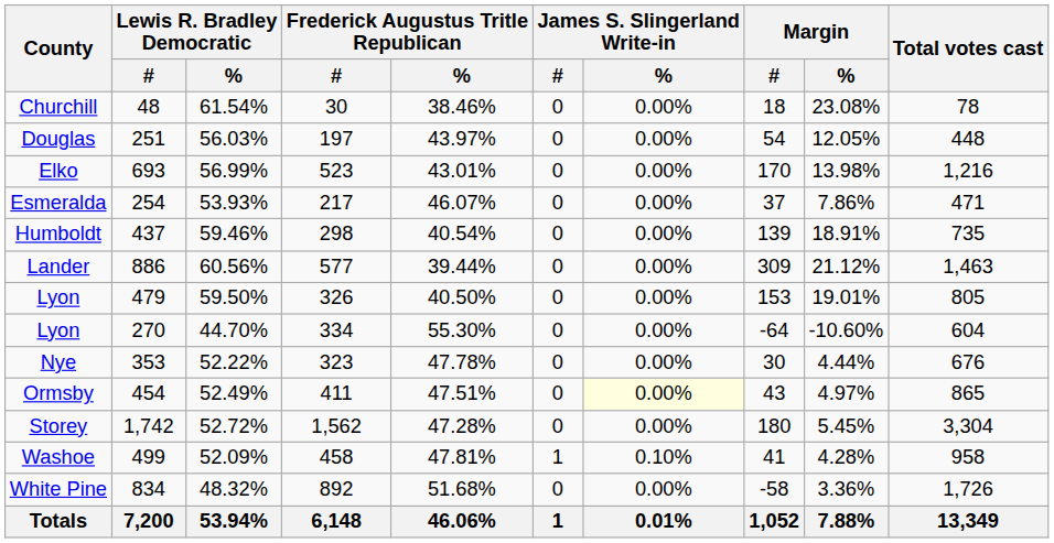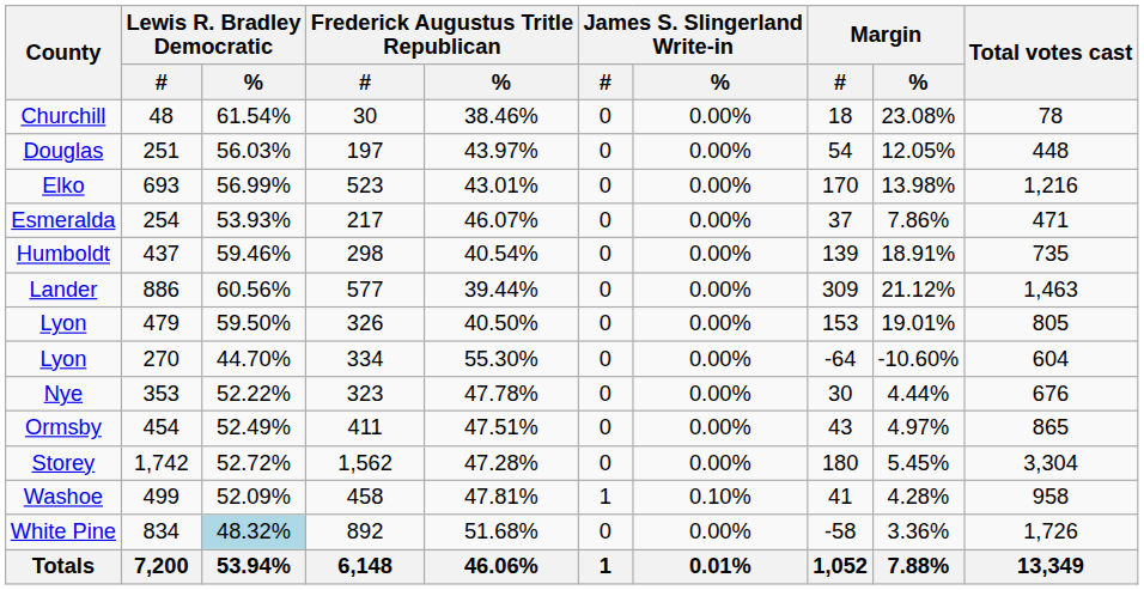Ormsby | James S. Slingerland Write-in / %: lightyellow background -> no background
White Pine | Lewis R. Bradley Democratic / %: no background -> lightblue background
